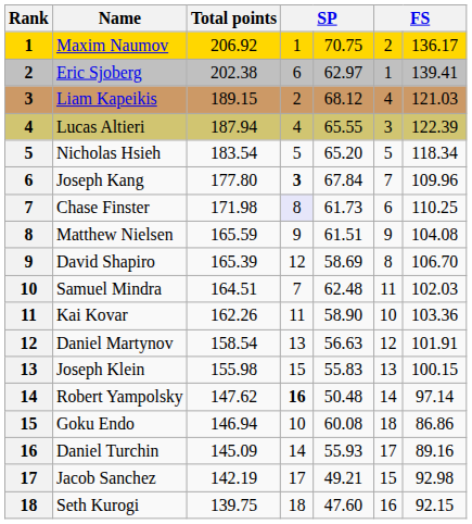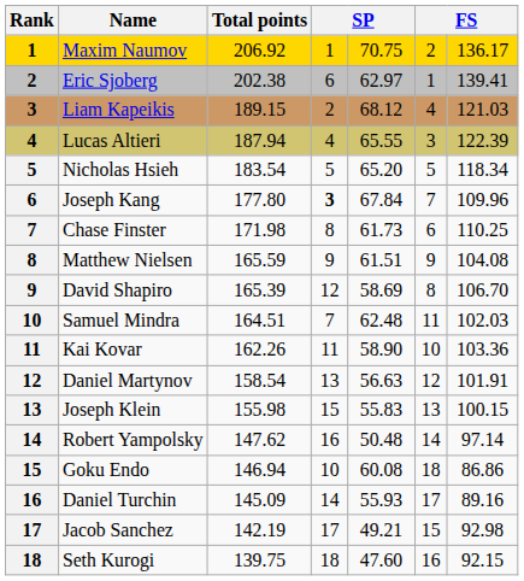Chase Finster | column 4: lavender background -> no background
Robert Yampolsky | column 4: bold -> normal
